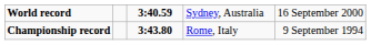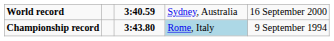Championship record | column 4: no background -> lightblue background
